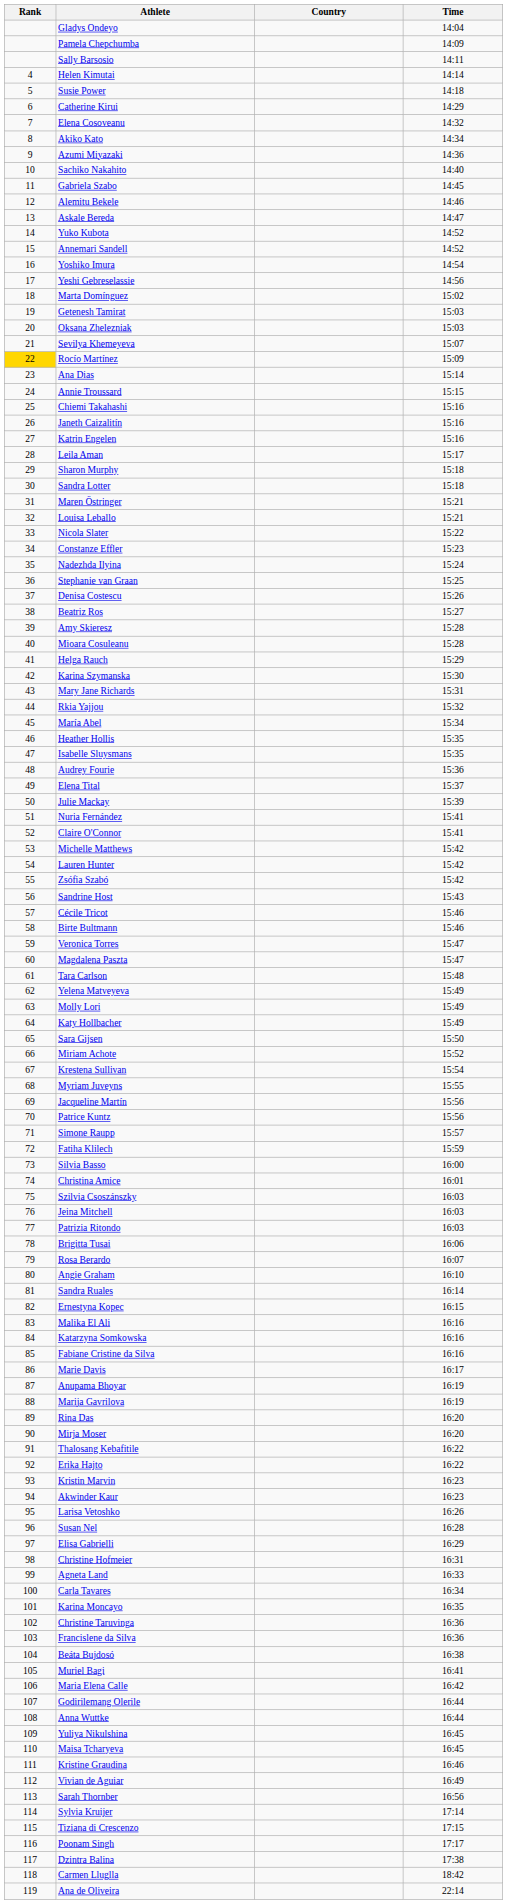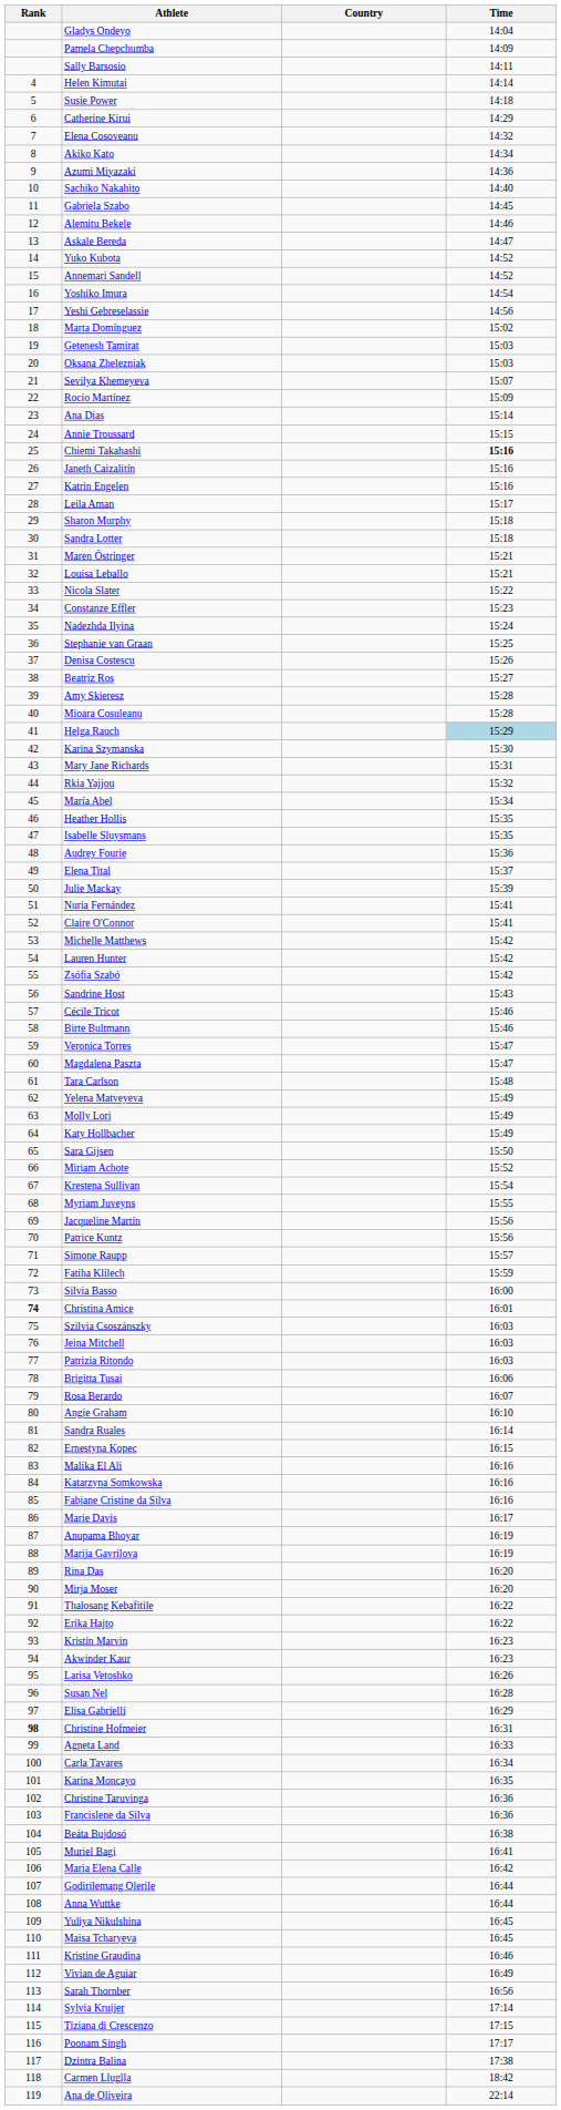Rocío Martínez | Rank: gold background -> no background
Chiemi Takahashi | Time: normal -> bold
Helga Rauch | Time: no background -> lightblue background
Christina Amice | Rank: normal -> bold
Christine Hofmeier | Rank: normal -> bold
